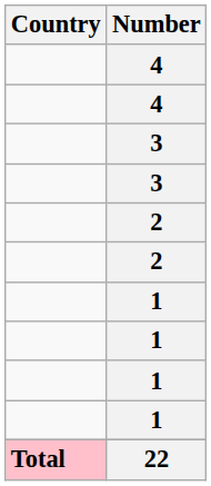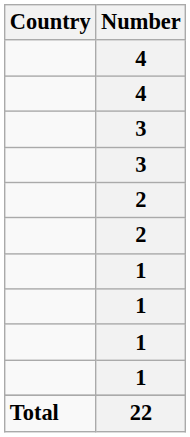row 12 | Country: pink background -> no background
